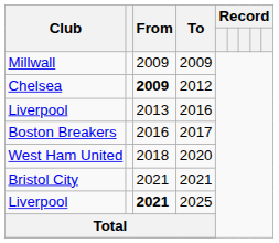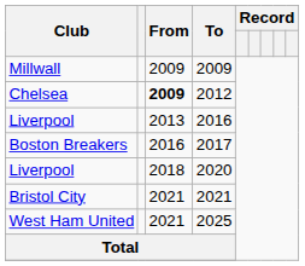2020 | Club: West Ham United -> Liverpool
2025 | Club: Liverpool -> West Ham United
2025 | From: bold -> normal
